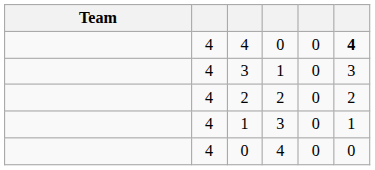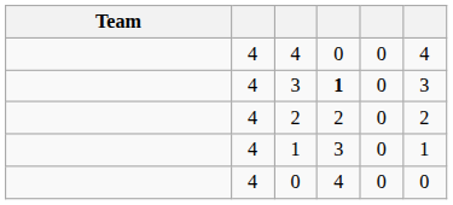row 2 | column 6: bold -> normal
row 3 | column 4: normal -> bold
